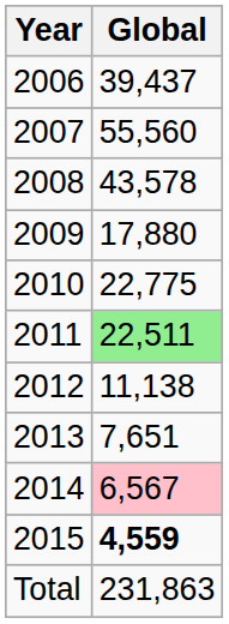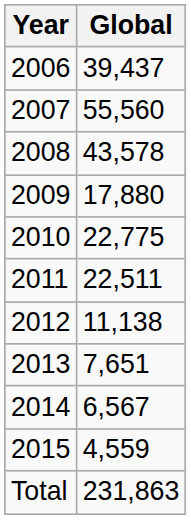2011 | Global: lightgreen background -> no background
2014 | Global: pink background -> no background
2015 | Global: bold -> normal
